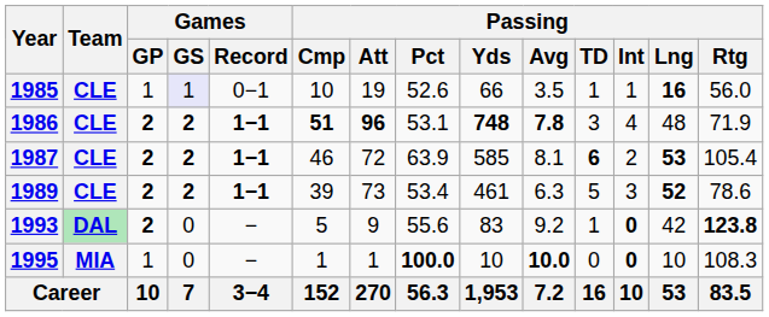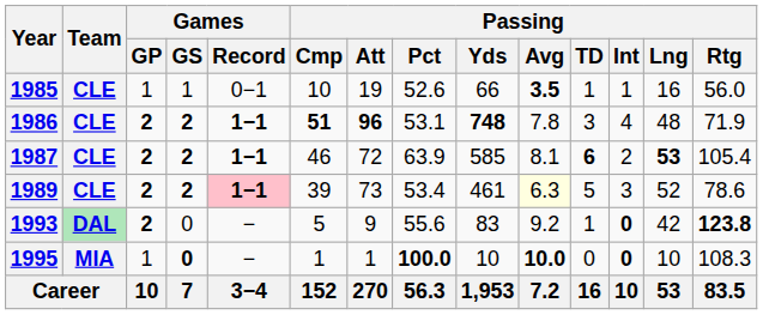1985 | Games / GS: lavender background -> no background
1985 | Passing / Avg: normal -> bold
1985 | Passing / Lng: bold -> normal
1986 | Passing / Avg: bold -> normal
1989 | Games / Record: no background -> pink background
1989 | Passing / Avg: no background -> lightyellow background
1989 | Passing / Lng: bold -> normal
1995 | Games / GS: normal -> bold
